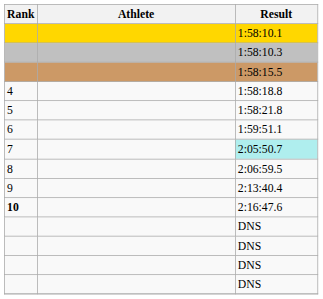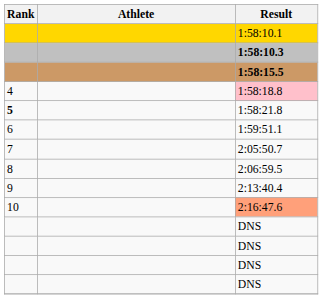1:58:10.3 | Result: normal -> bold
1:58:15.5 | Result: normal -> bold
1:58:18.8 | Result: no background -> pink background
1:58:21.8 | Rank: normal -> bold
2:05:50.7 | Result: paleturquoise background -> no background
2:16:47.6 | Rank: bold -> normal
2:16:47.6 | Result: no background -> lightsalmon background
